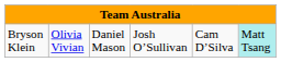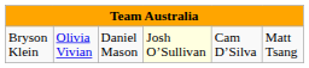Bryson Klein | column 4: no background -> lightyellow background
Bryson Klein | column 6: paleturquoise background -> no background
